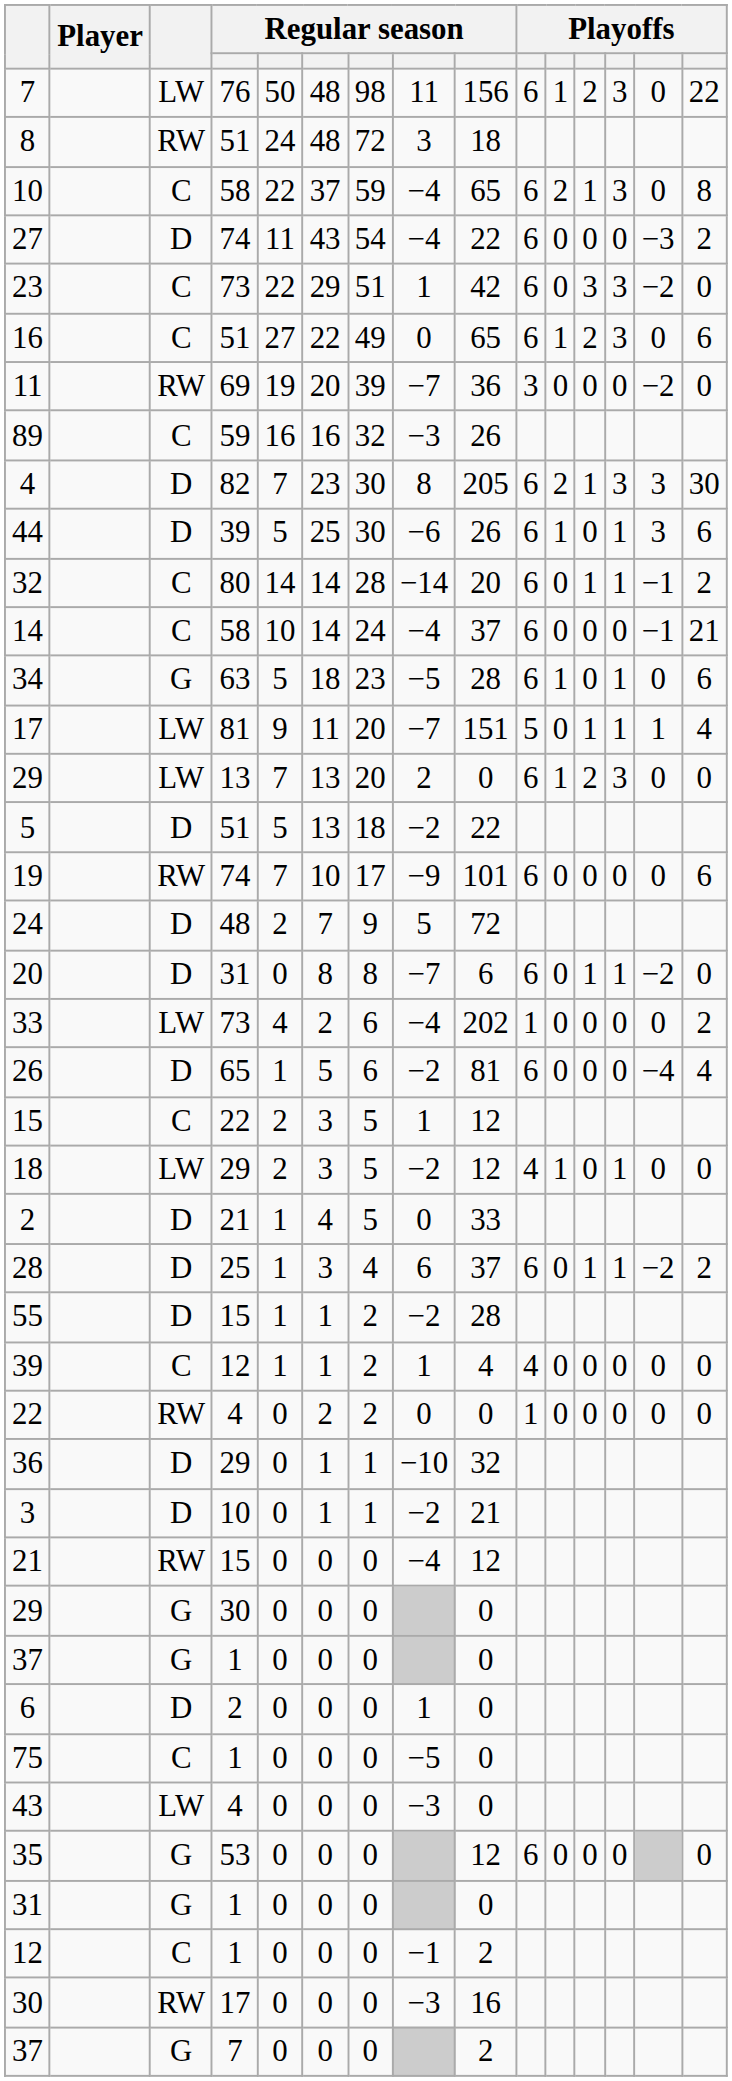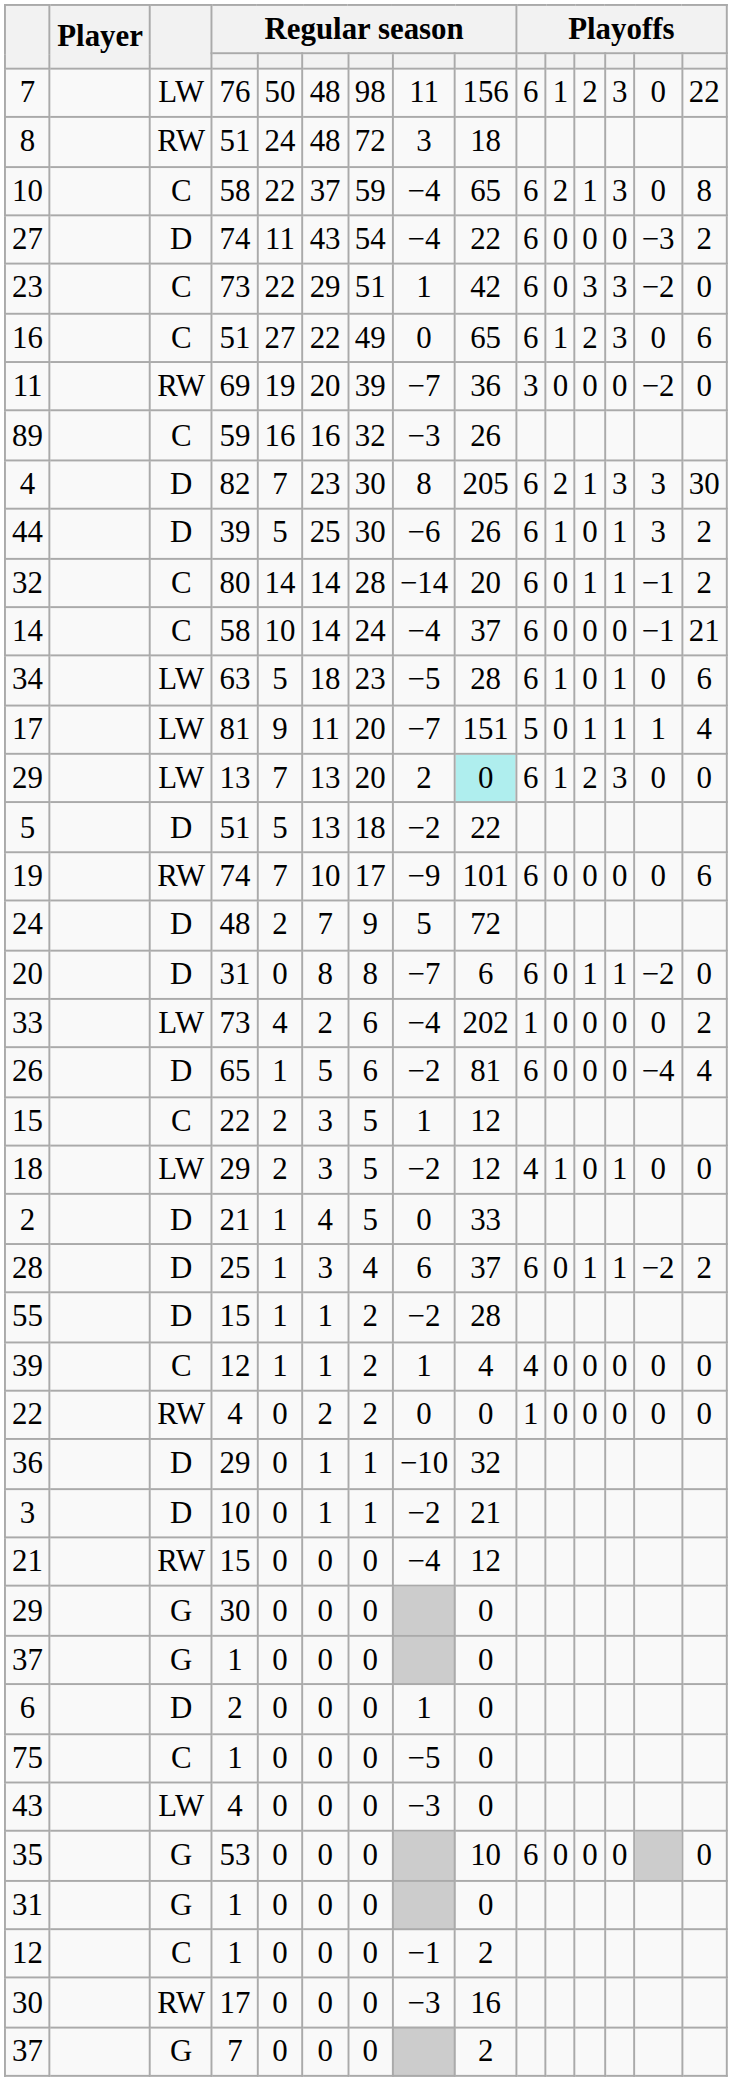44 | column 15: 6 -> 2
34 | column 3: G -> LW
29 / 13 | column 9: no background -> paleturquoise background
35 | column 9: 12 -> 10
